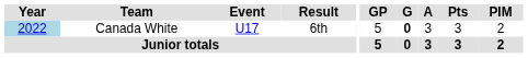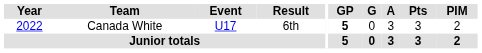Canada White | Year: lightblue background -> no background
Canada White | GP: normal -> bold
Canada White | G: bold -> normal
